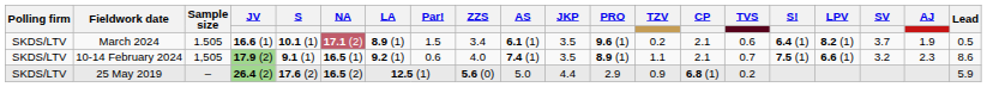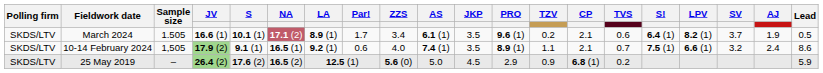March 2024 | Par!: 1.5 -> 1.7
10-14 February 2024 | AJ: 2.3 -> 2.4
25 May 2019 | JKP: 4.4 -> 4.5
